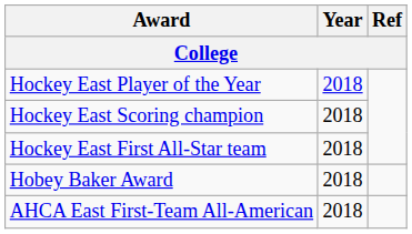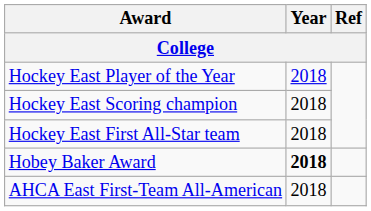Hobey Baker Award | Year: normal -> bold
